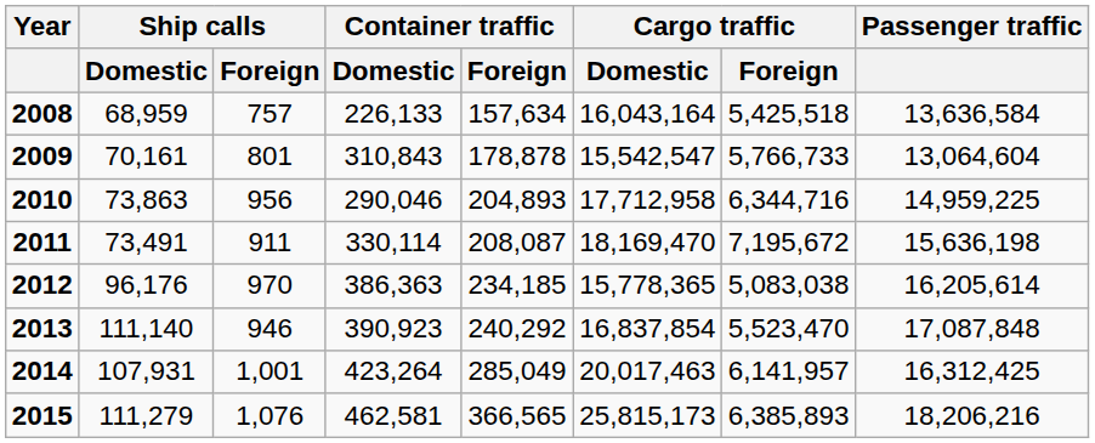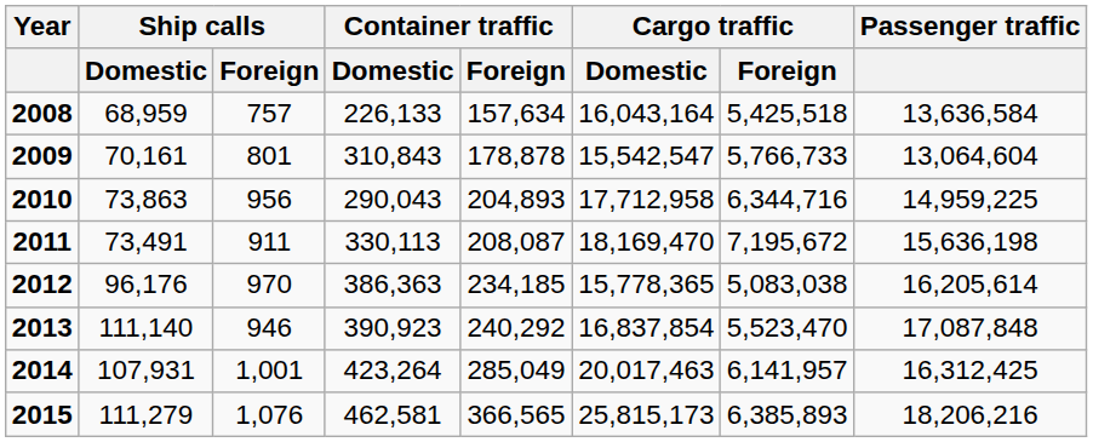2010 | Container traffic / Domestic: 290,046 -> 290,043
2011 | Container traffic / Domestic: 330,114 -> 330,113
